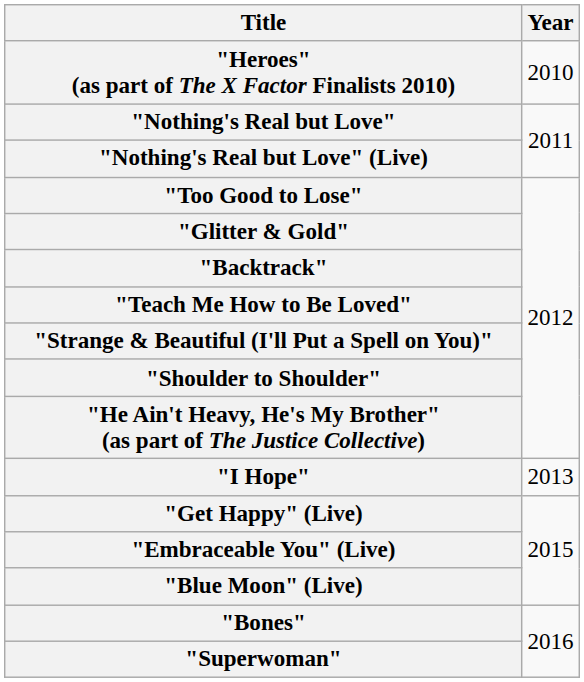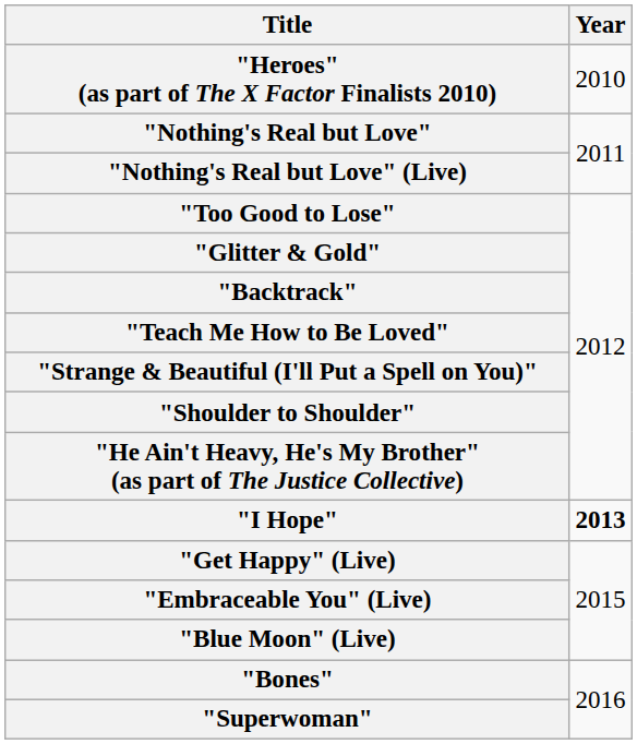"I Hope" | Year: normal -> bold
